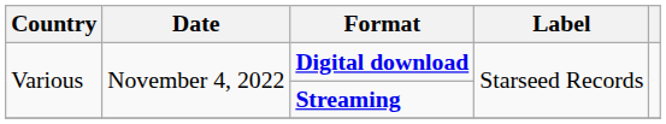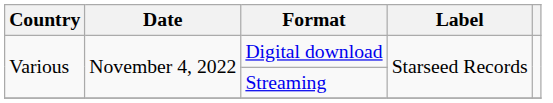Digital download | Format: bold -> normal
Streaming | Format: bold -> normal
